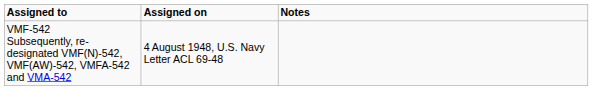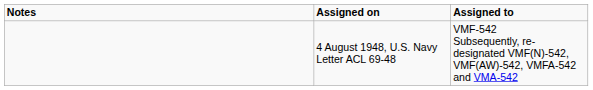columns swapped: Assigned to <-> Notes
